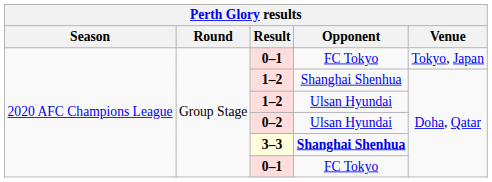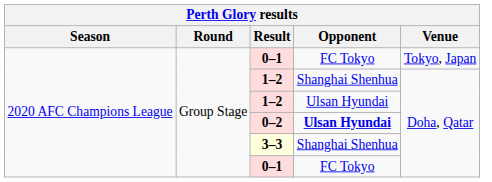0–2 | Opponent: normal -> bold
3–3 | Opponent: bold -> normal
